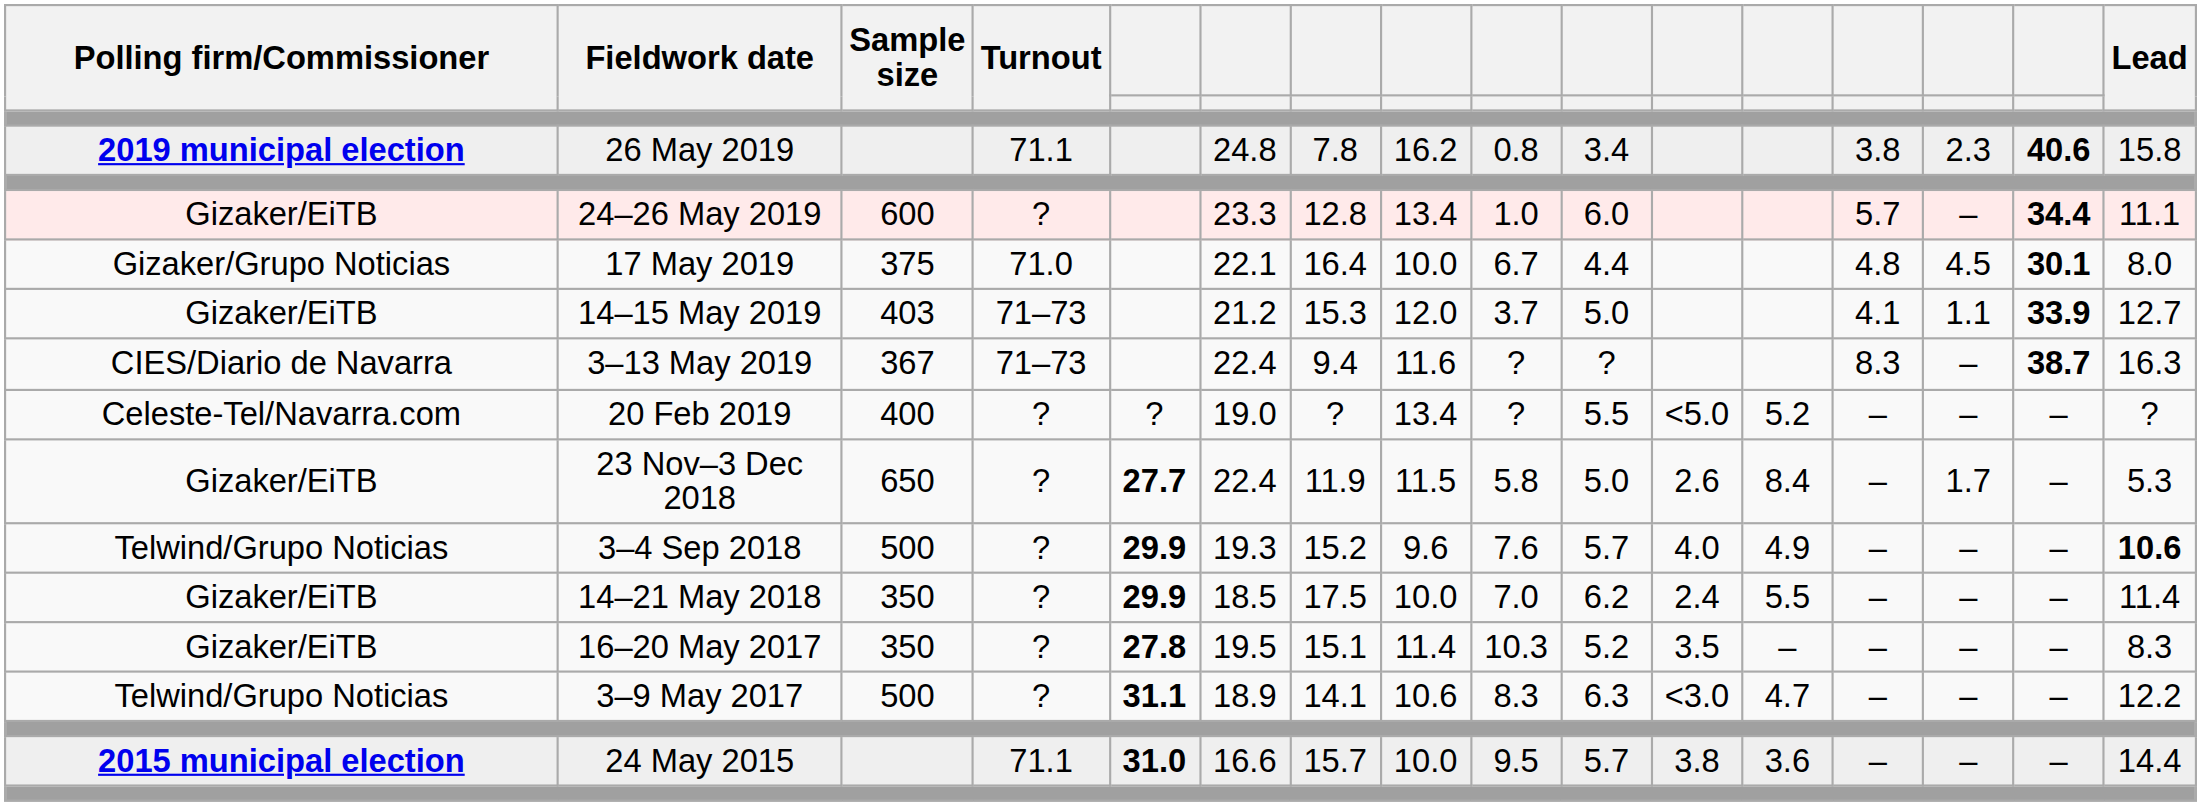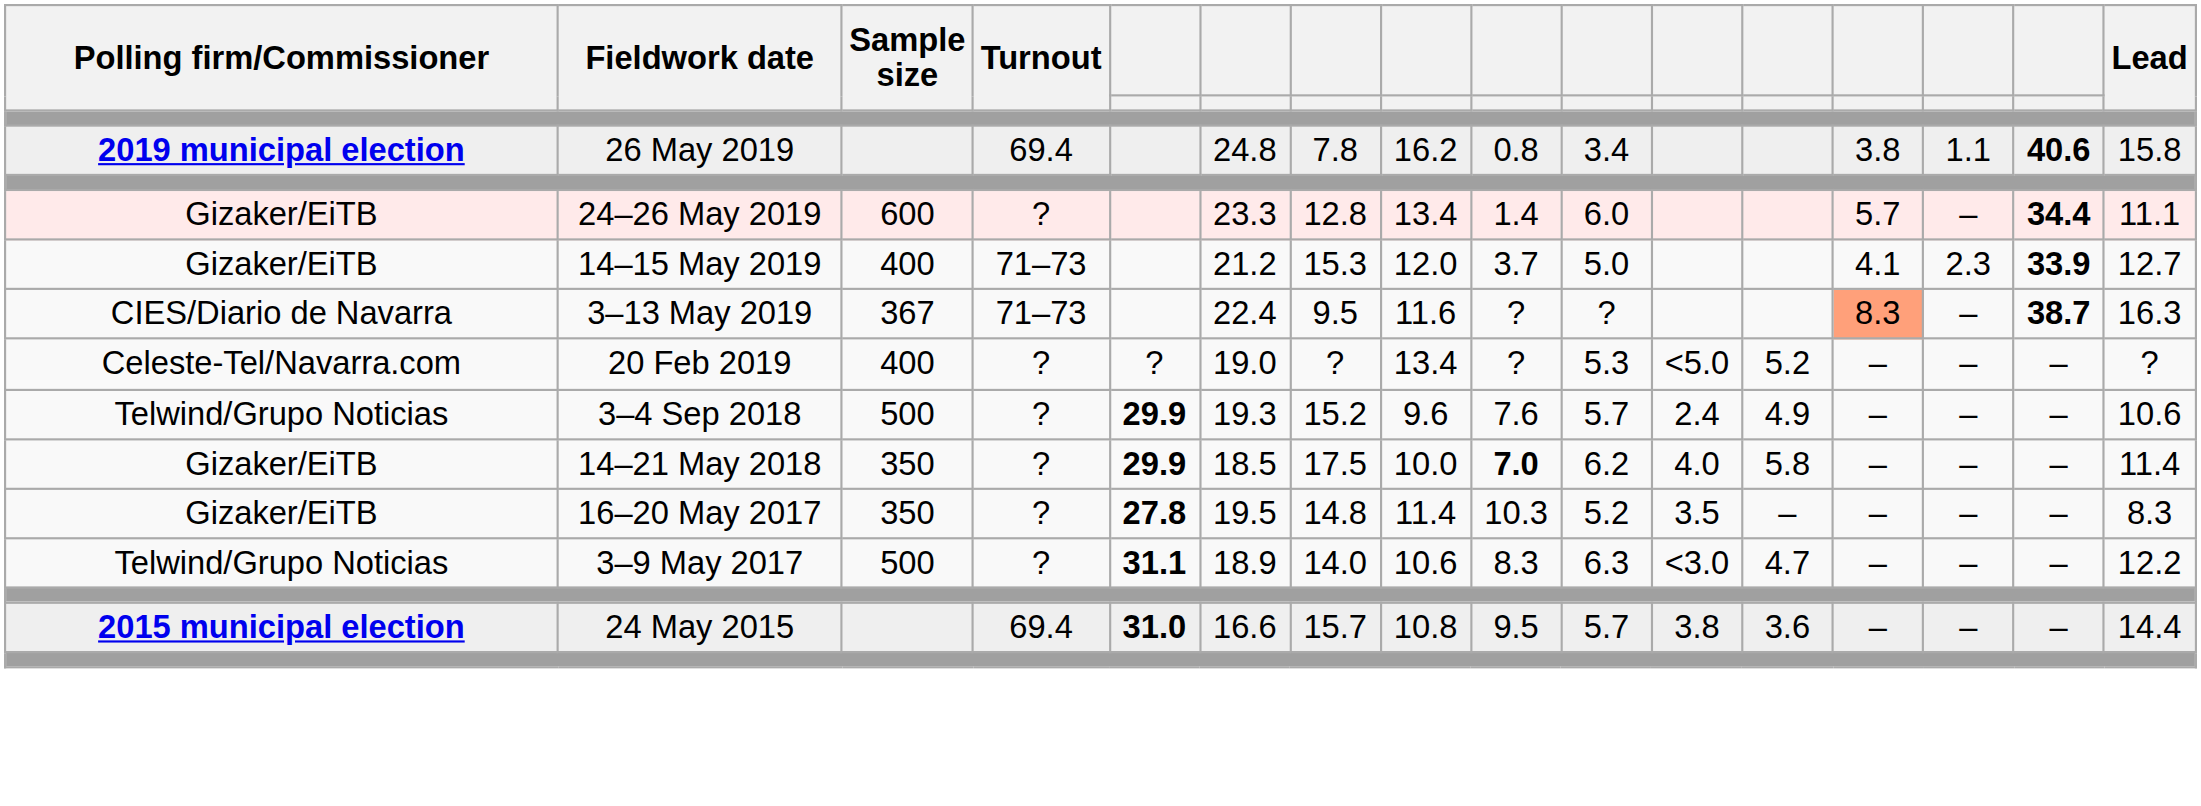26 May 2019 | Turnout: 71.1 -> 69.4
26 May 2019 | column 14: 2.3 -> 1.1
24–26 May 2019 | column 9: 1.0 -> 1.4
- row: Gizaker/Grupo Noticias | 17 May 2019 | 375 | 71.0 | 22.1 | 16.4 | 10.0 | 6.7 | 4.4 | 4.8 | 4.5 | 30.1 | 8.0
14–15 May 2019 | Sample size: 403 -> 400
14–15 May 2019 | column 14: 1.1 -> 2.3
3–13 May 2019 | column 7: 9.4 -> 9.5
3–13 May 2019 | column 13: no background -> lightsalmon background
20 Feb 2019 | column 10: 5.5 -> 5.3
- row: Gizaker/EiTB | 23 Nov–3 Dec 2018 | 650 | ? | 27.7 | 22.4 | 11.9 | 11.5 | 5.8 | 5.0 | 2.6 | 8.4 | – | 1.7 | – | 5.3
3–4 Sep 2018 | column 11: 4.0 -> 2.4
3–4 Sep 2018 | Lead: bold -> normal
14–21 May 2018 | column 9: normal -> bold
14–21 May 2018 | column 11: 2.4 -> 4.0
14–21 May 2018 | column 12: 5.5 -> 5.8
16–20 May 2017 | column 7: 15.1 -> 14.8
3–9 May 2017 | column 7: 14.1 -> 14.0
24 May 2015 | Turnout: 71.1 -> 69.4
24 May 2015 | column 8: 10.0 -> 10.8
